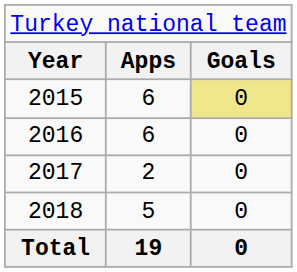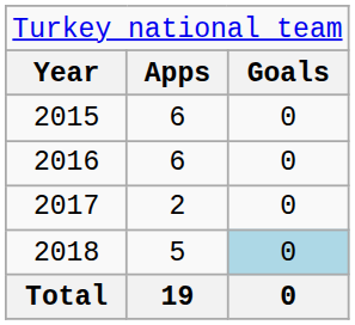2015 | column 3: khaki background -> no background
2018 | column 3: no background -> lightblue background
